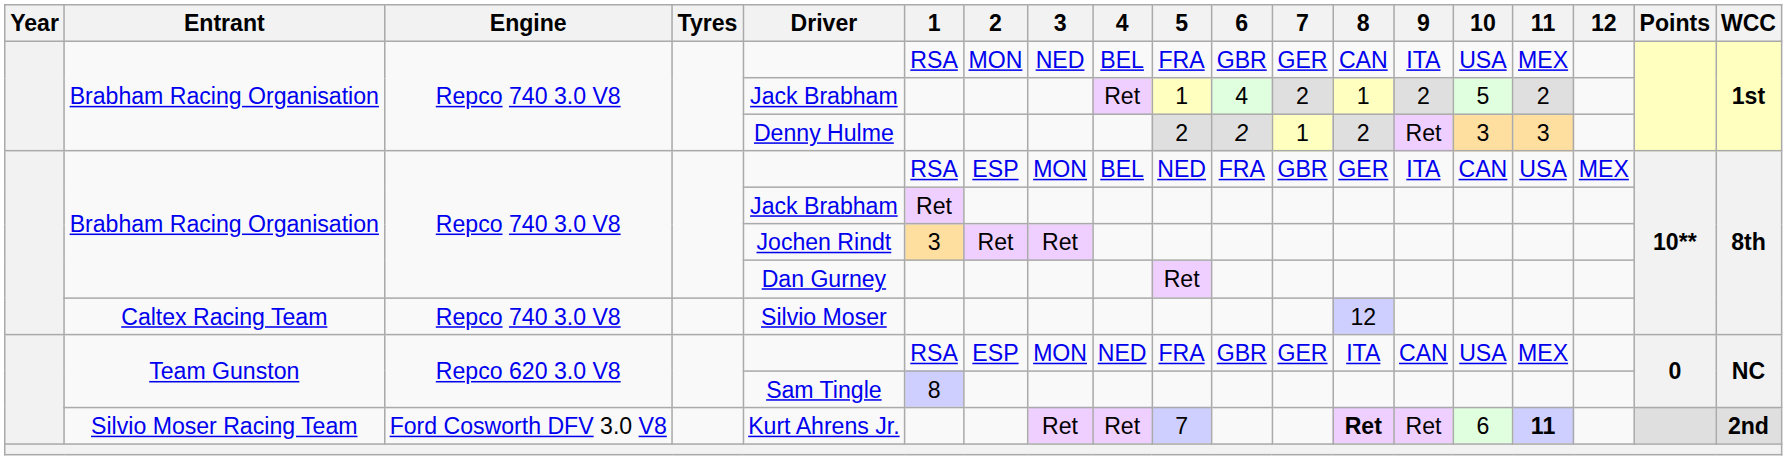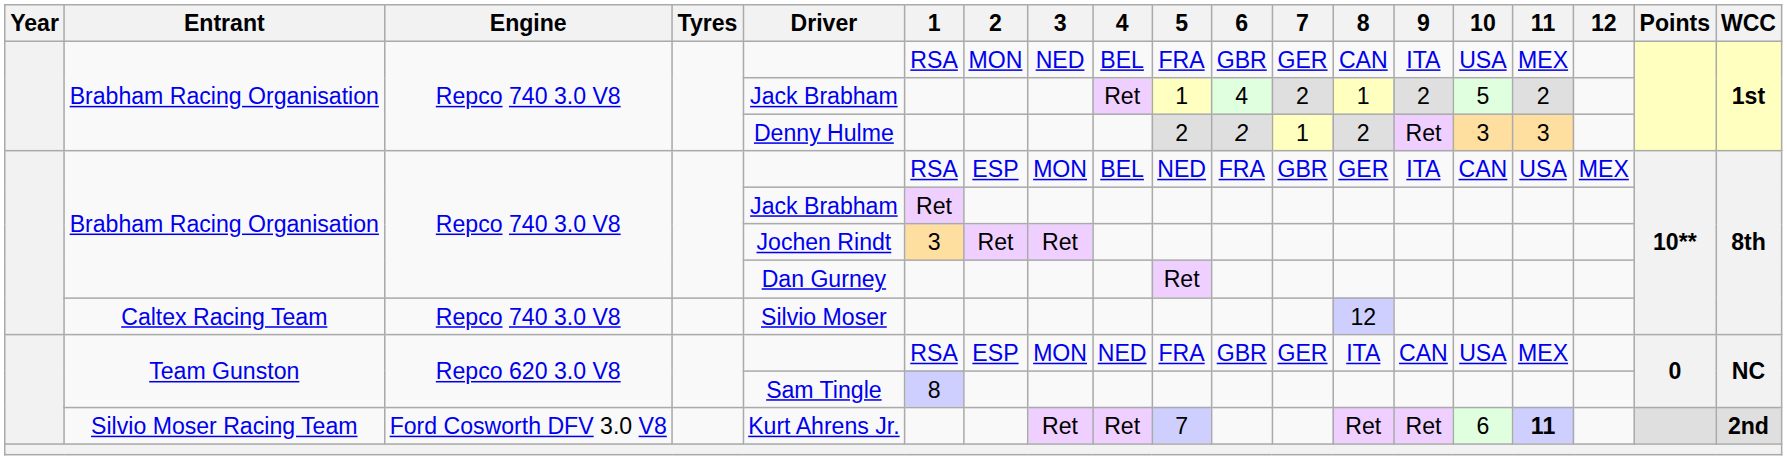Silvio Moser Racing Team | 8: bold -> normal
